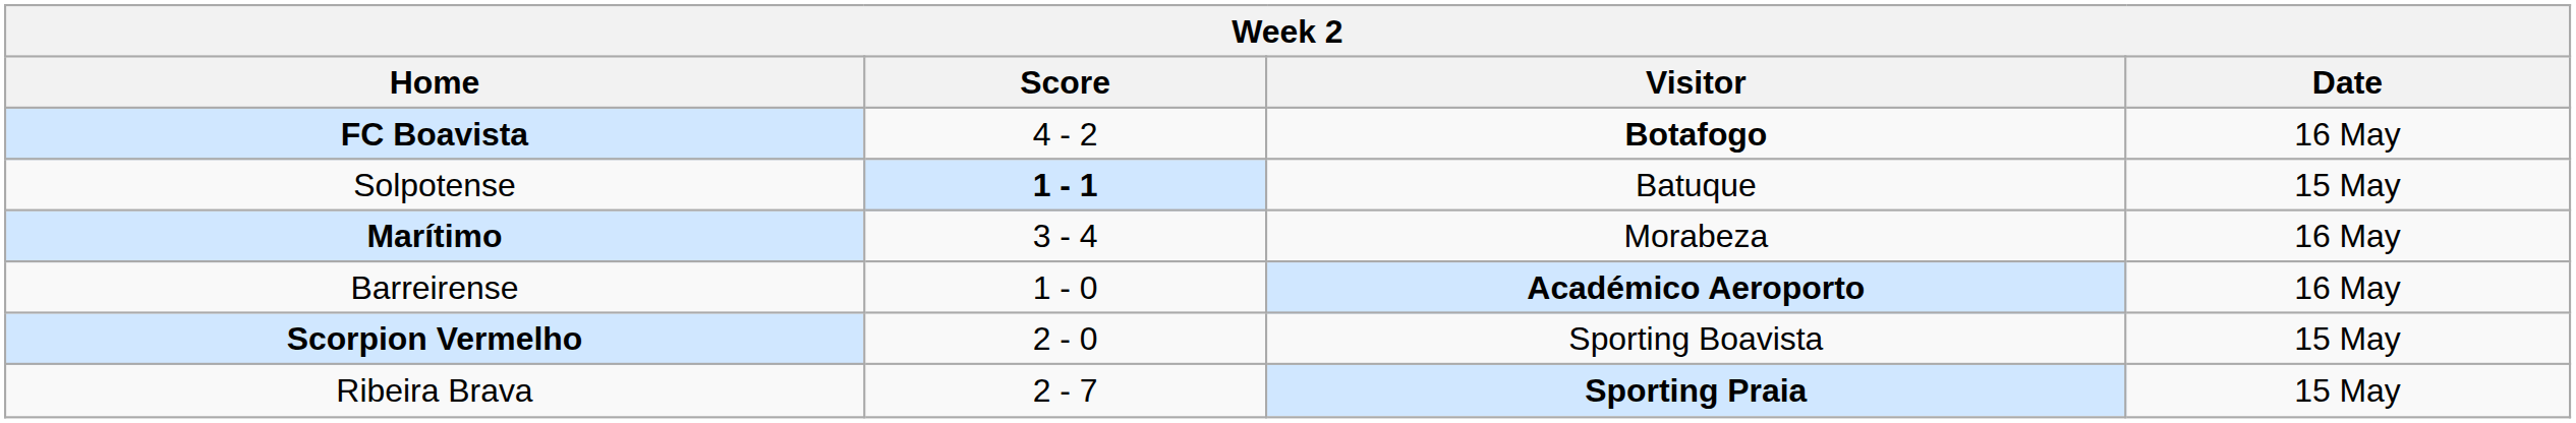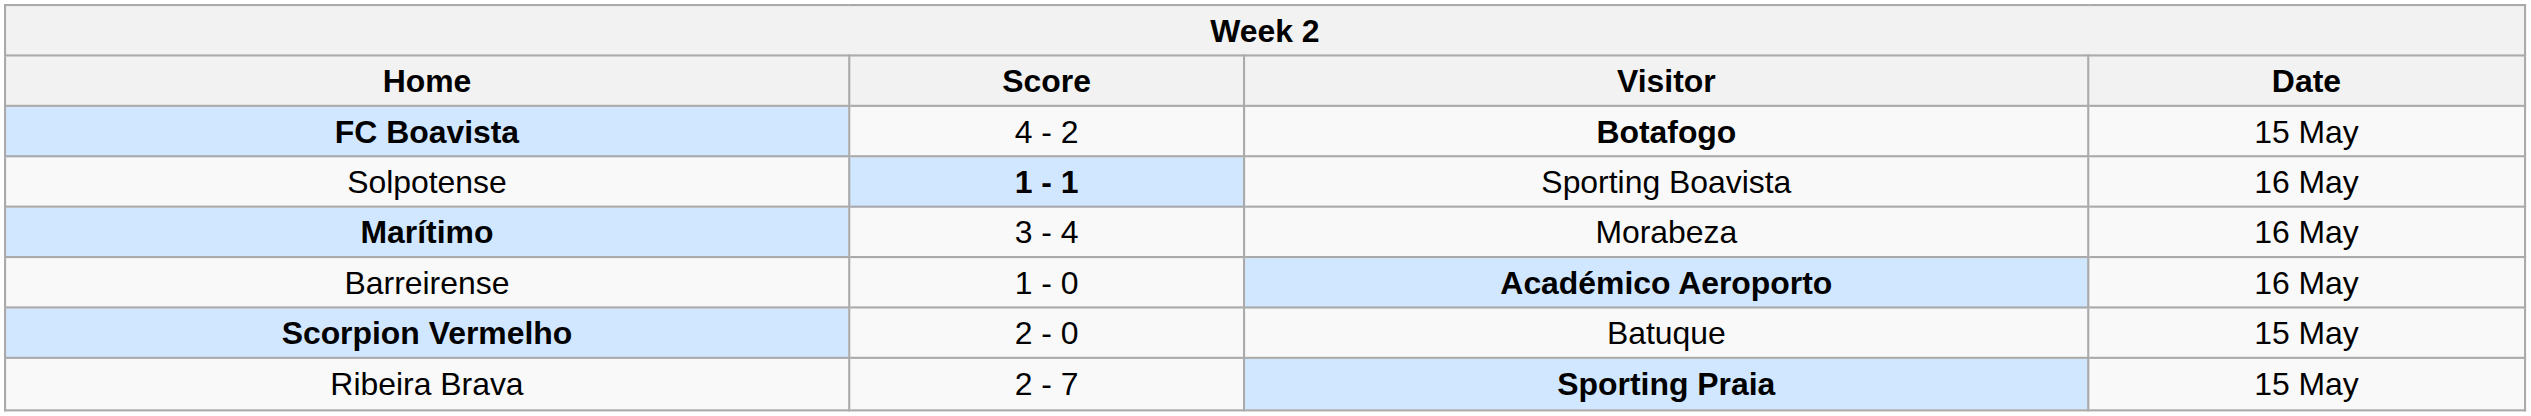FC Boavista | Date: 16 May -> 15 May
Solpotense | Visitor: Batuque -> Sporting Boavista
Solpotense | Date: 15 May -> 16 May
Scorpion Vermelho | Visitor: Sporting Boavista -> Batuque
